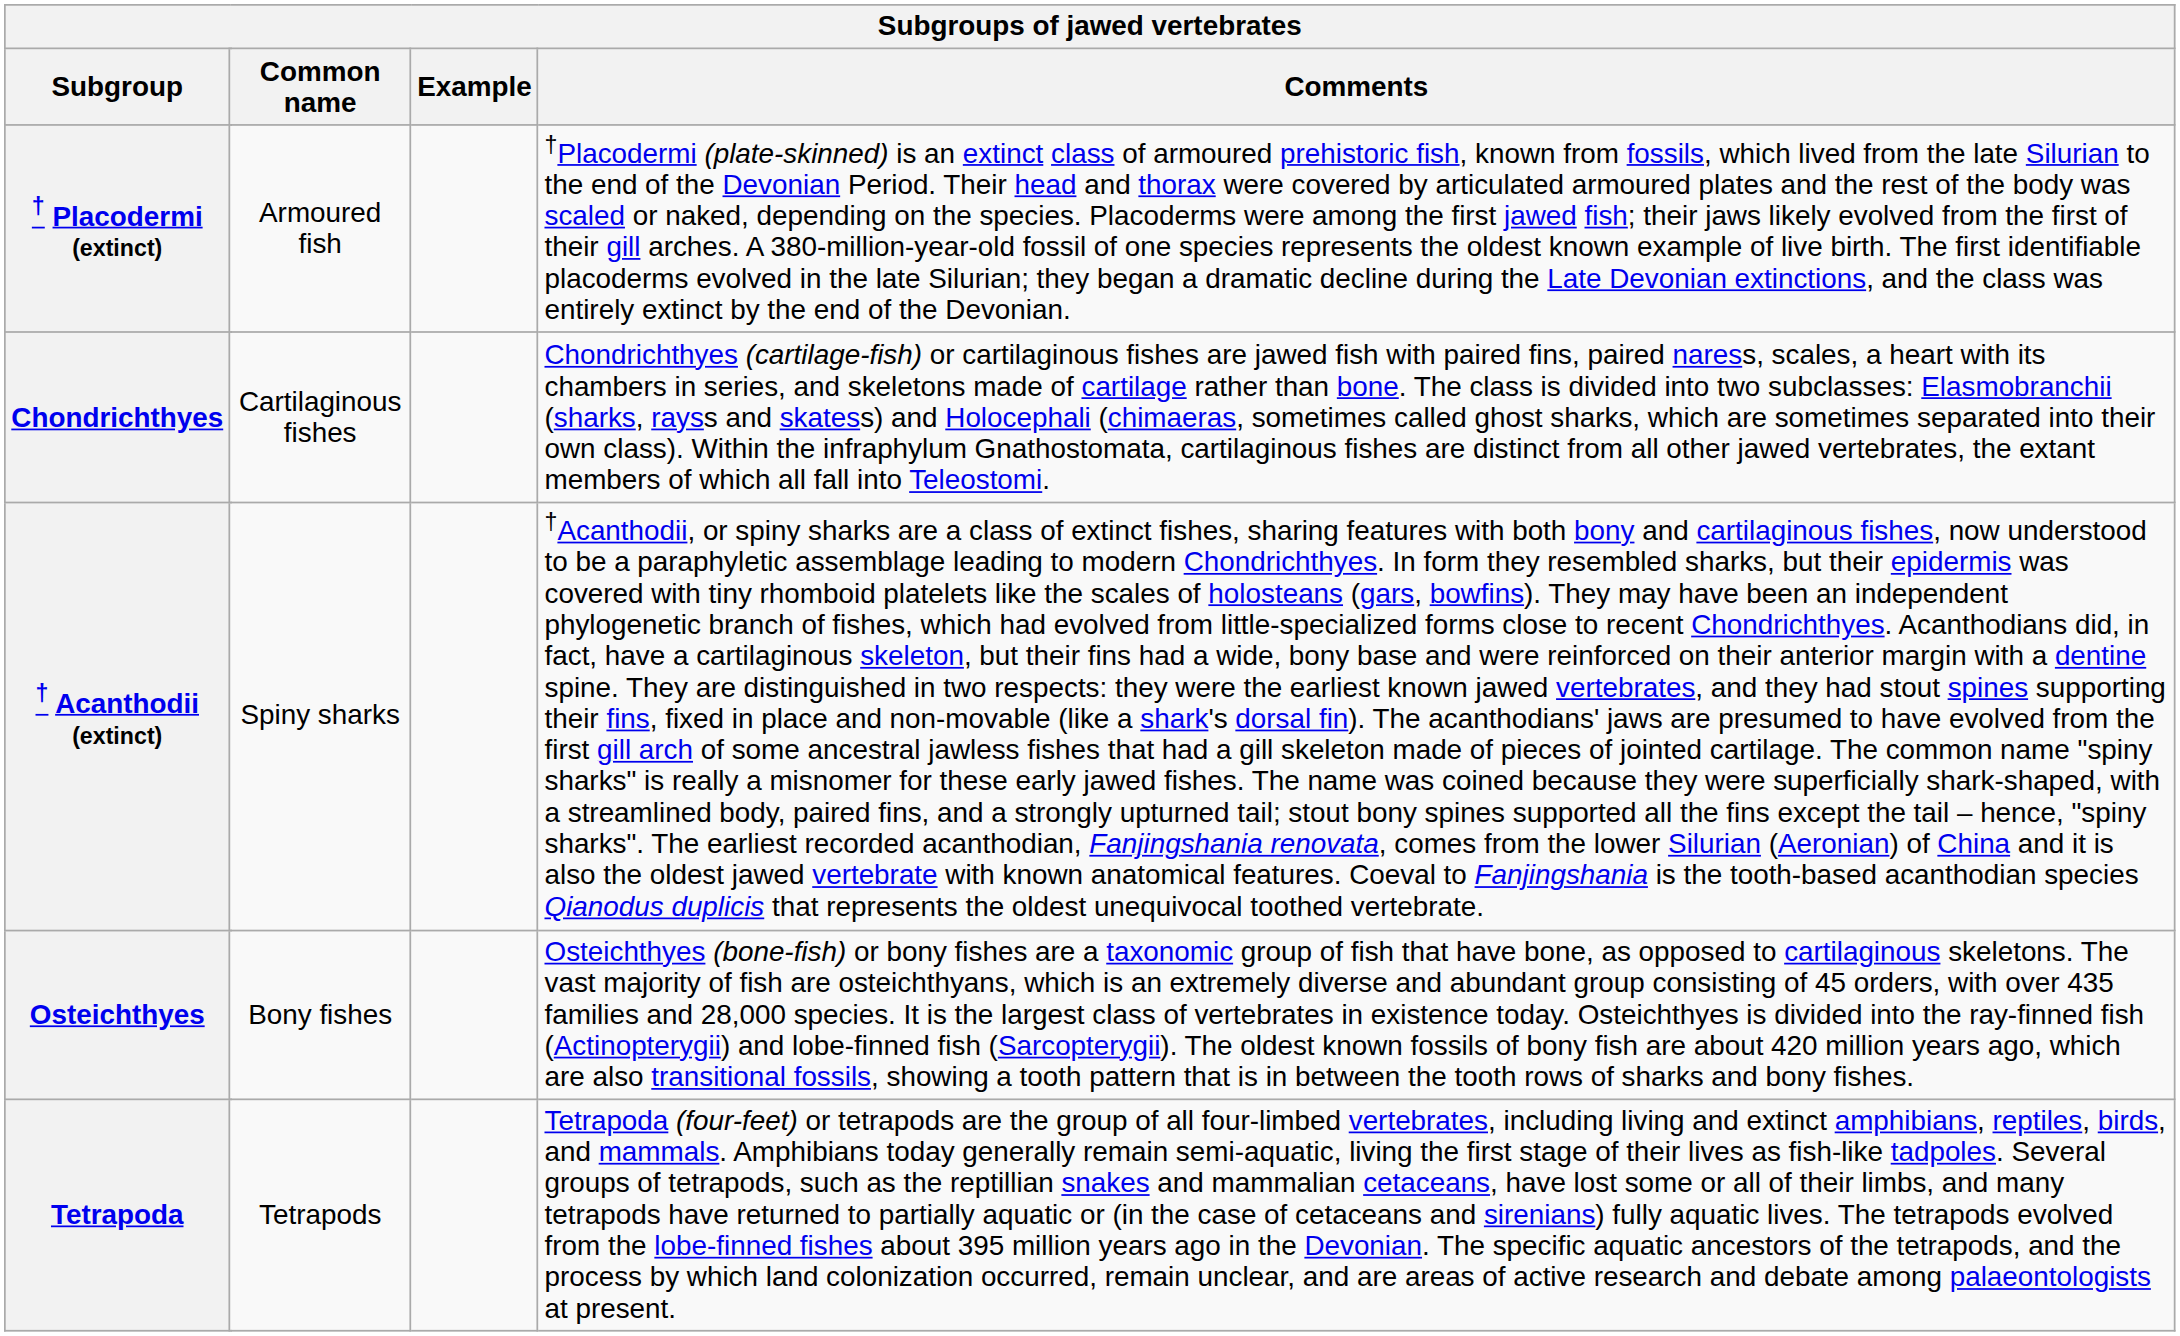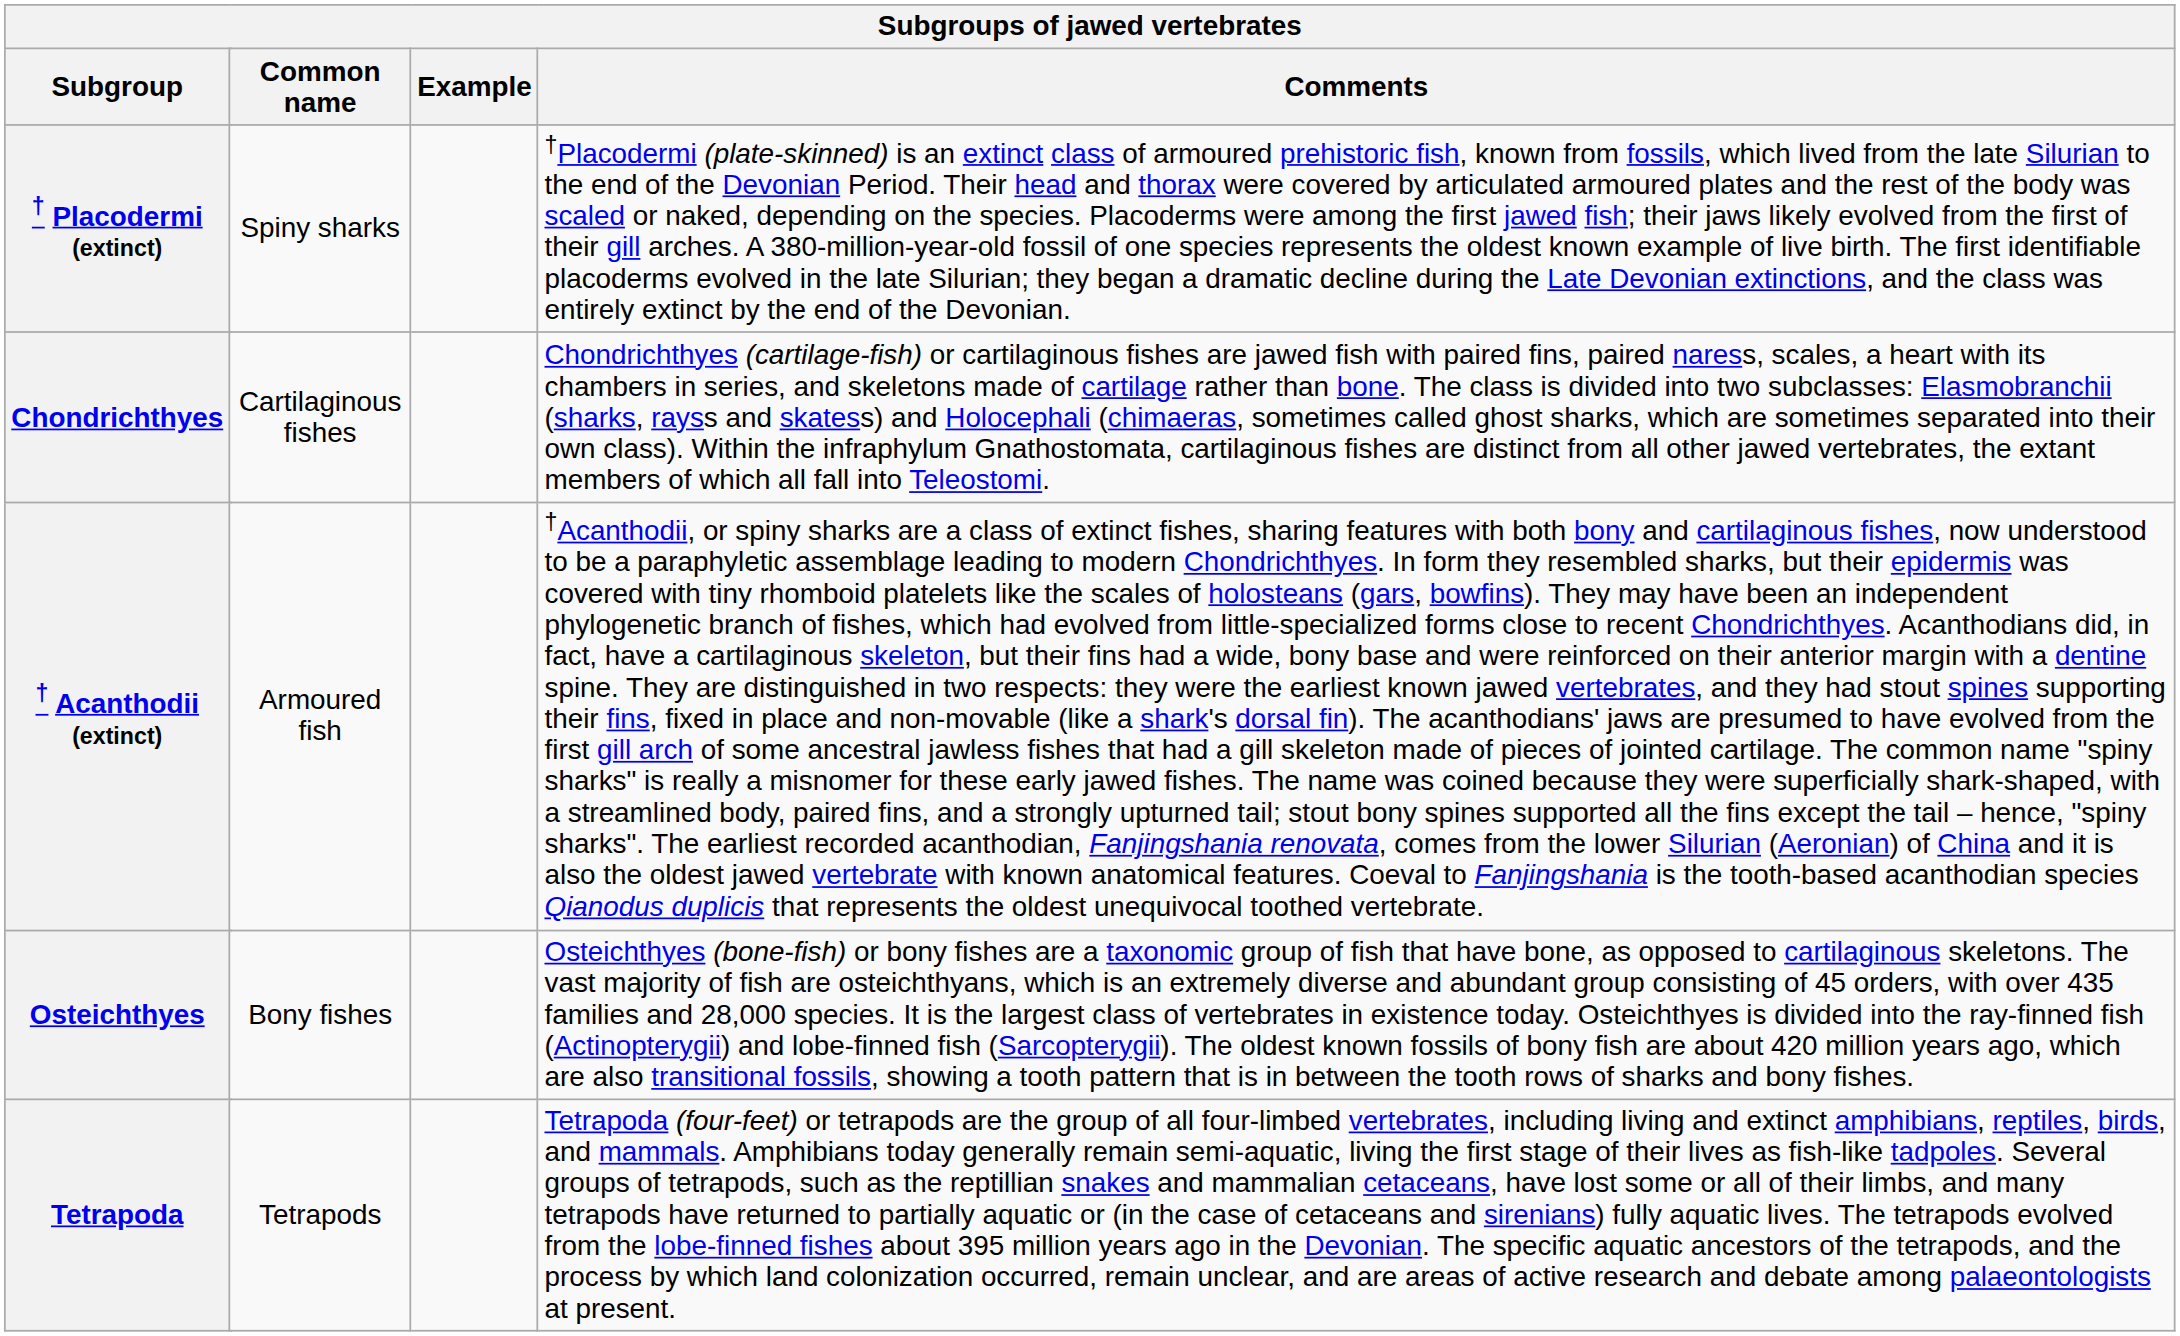† Placodermi (extinct) | Common name: Armoured fish -> Spiny sharks
† Acanthodii (extinct) | Common name: Spiny sharks -> Armoured fish
